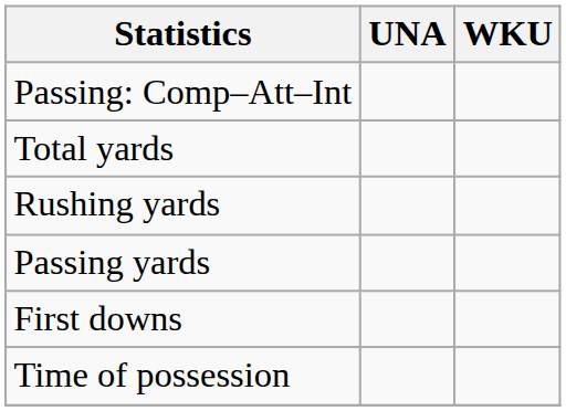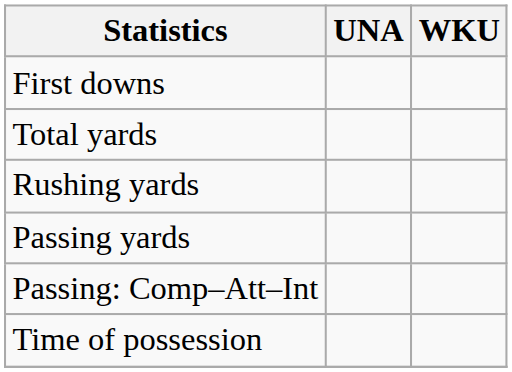rows swapped: First downs <-> Passing: Comp–Att–Int
